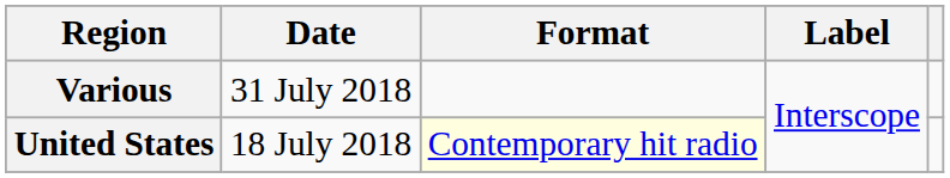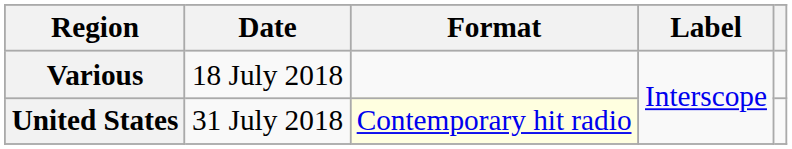Various | Date: 31 July 2018 -> 18 July 2018
United States | Date: 18 July 2018 -> 31 July 2018
